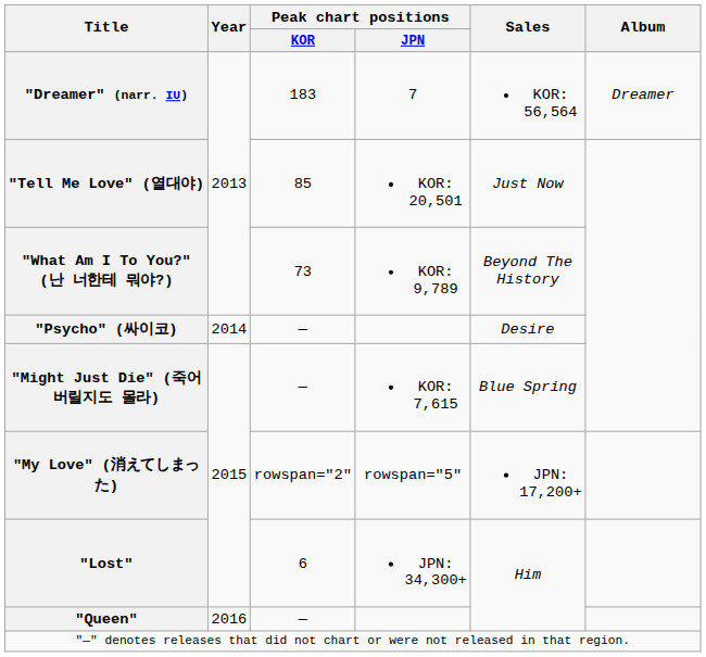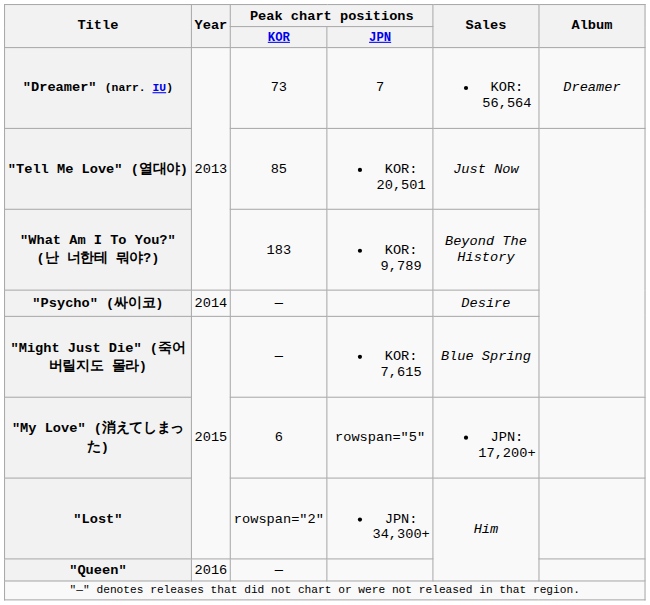"Dreamer" (narr. IU) | Peak chart positions / KOR: 183 -> 73
"What Am I To You?" (난 너한테 뭐야?) | Peak chart positions / KOR: 73 -> 183
"My Love" (消えてしまった) | Peak chart positions / KOR: rowspan="2" -> 6
"Lost" | Peak chart positions / KOR: 6 -> rowspan="2"
